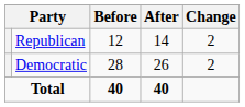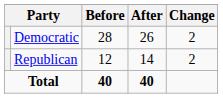rows swapped: Democratic <-> Republican
